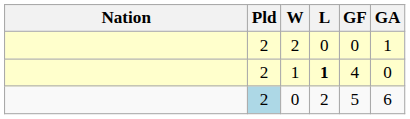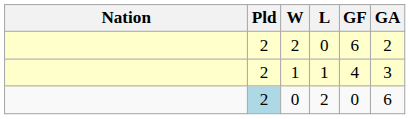row 2 | GF: 0 -> 6
row 2 | GA: 1 -> 2
row 3 | L: bold -> normal
row 3 | GA: 0 -> 3
row 4 | GF: 5 -> 0
